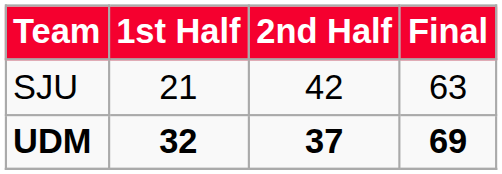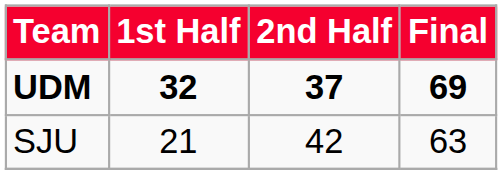rows swapped: SJU <-> UDM
